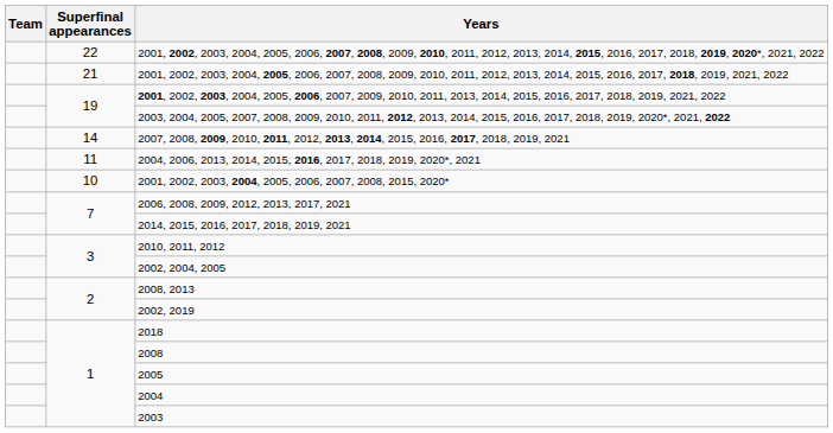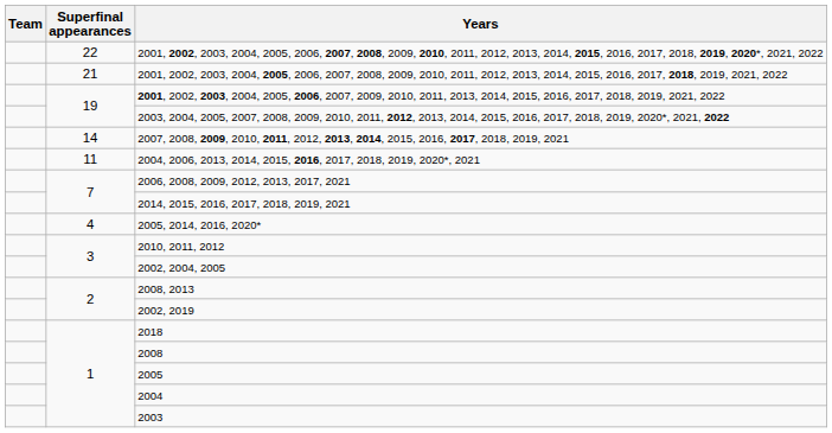- row: 10 | 2001, 2002, 2003, 2004, 2005, 2006, 2007, 2008, 2015, 2020*
+ row: 4 | 2005, 2014, 2016, 2020*
